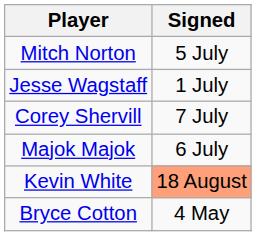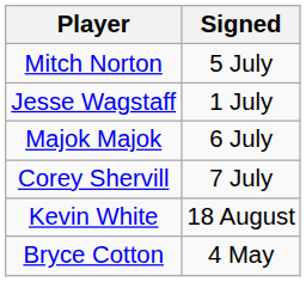rows swapped: Majok Majok <-> Corey Shervill
Kevin White | Signed: lightsalmon background -> no background
